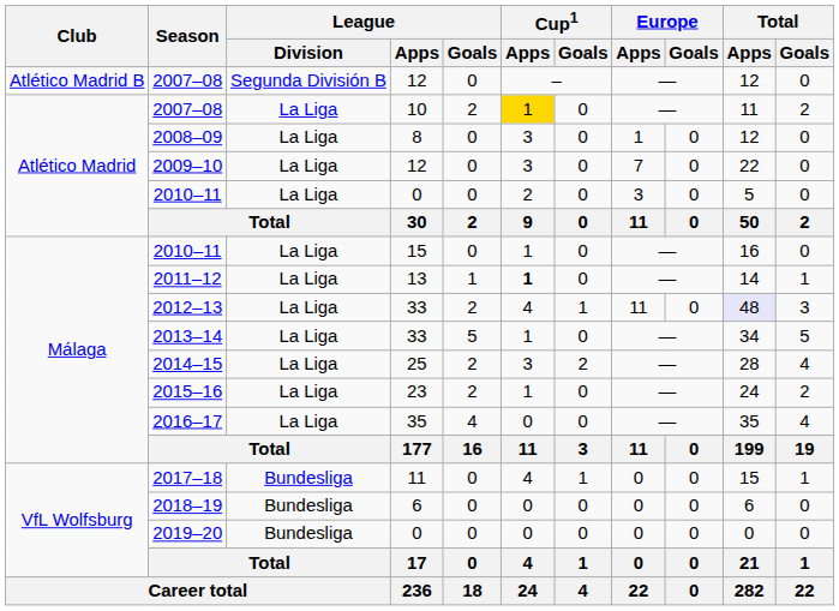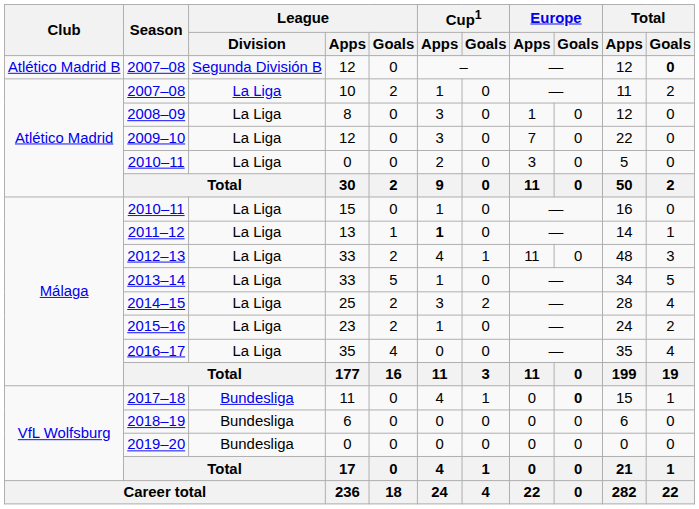2007–08 / 12 | Total / Goals: normal -> bold
2007–08 / 10 | Cup1 / Apps: gold background -> no background
2012–13 | Total / Apps: lavender background -> no background
2017–18 | Europe / Goals: normal -> bold
